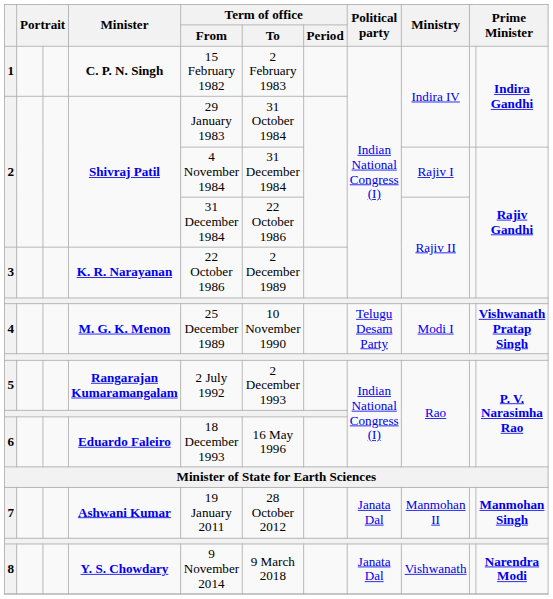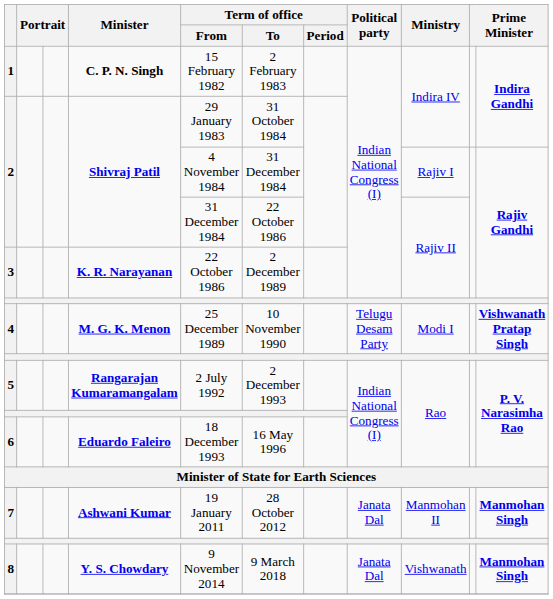8 | column 11: Narendra Modi -> Manmohan Singh
